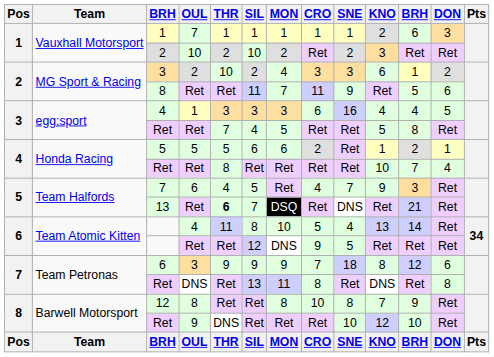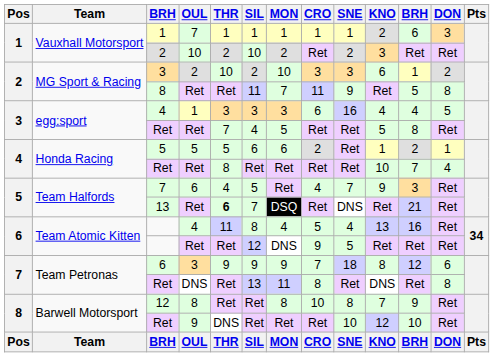row 4 | MON: 4 -> 10
row 5 | DON: 6 -> 8
row 12 | MON: 10 -> 4
row 12 | column 11: 14 -> 16
